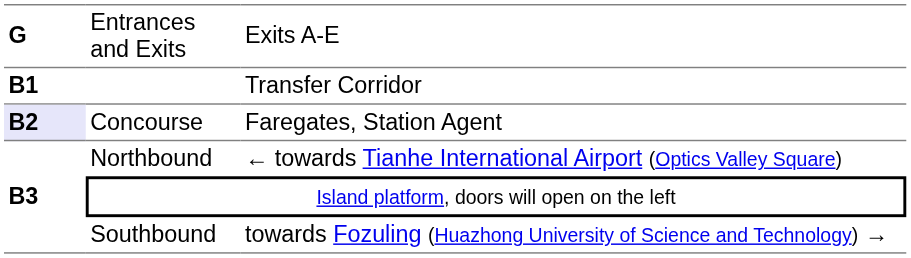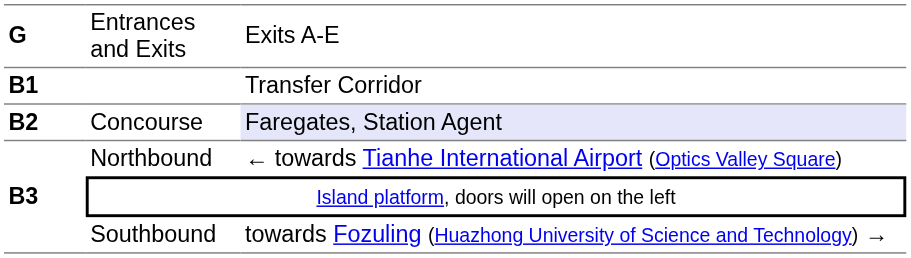Concourse | column 1: lavender background -> no background
Concourse | column 3: no background -> lavender background
